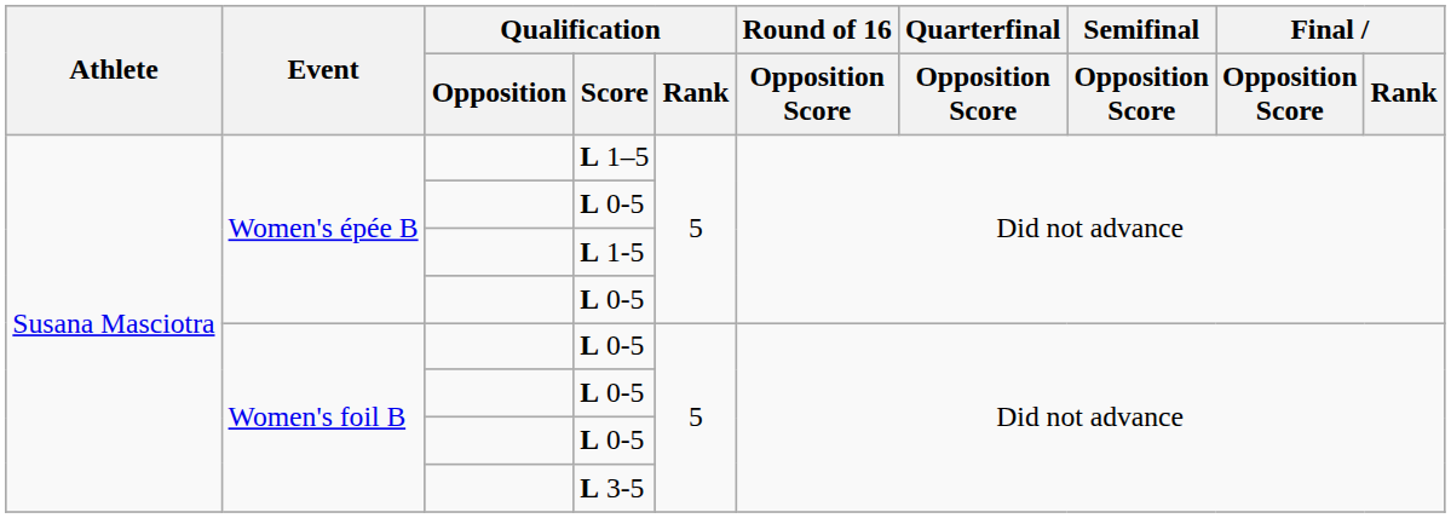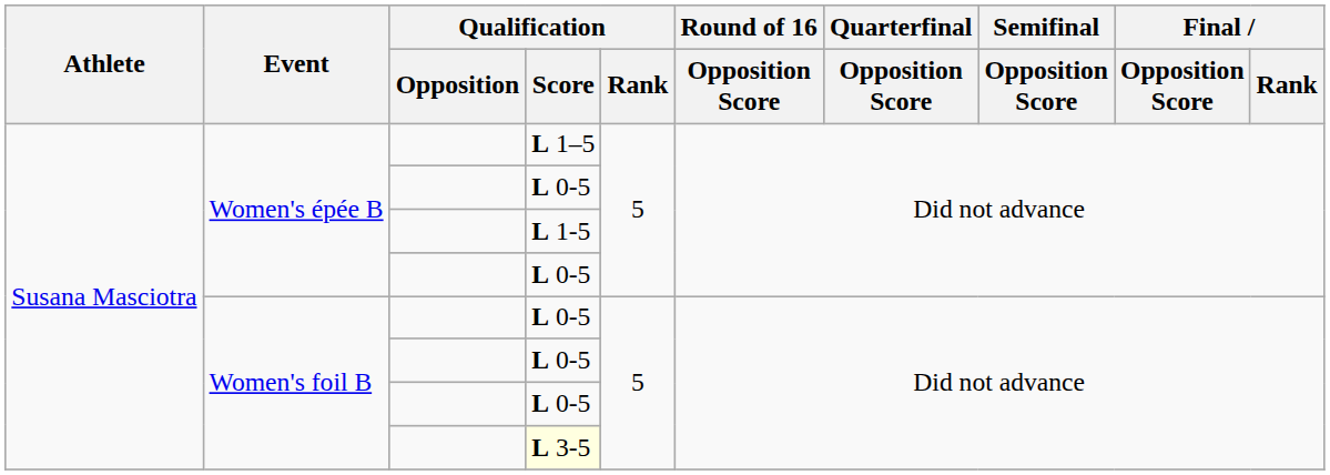L 3-5 | Qualification / Score: no background -> lightyellow background
